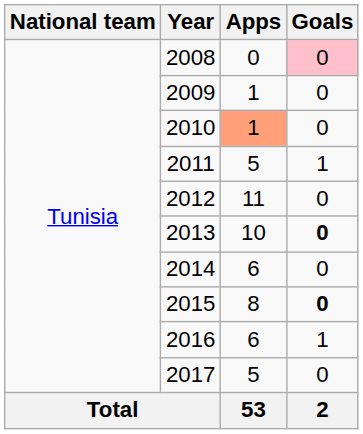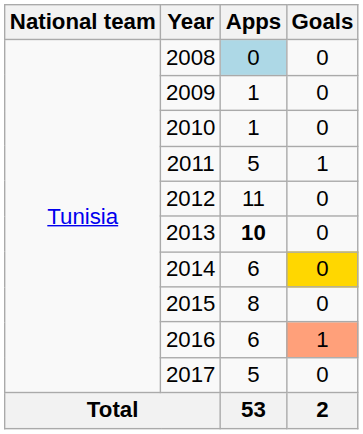2008 | Apps: no background -> lightblue background
2008 | Goals: pink background -> no background
2010 | Apps: lightsalmon background -> no background
2013 | Apps: normal -> bold
2013 | Goals: bold -> normal
2014 | Goals: no background -> gold background
2015 | Goals: bold -> normal
2016 | Goals: no background -> lightsalmon background
